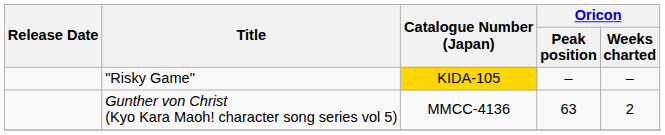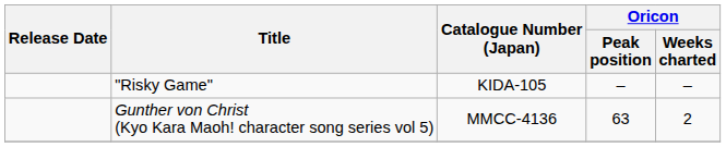"Risky Game" | Catalogue Number (Japan): gold background -> no background
